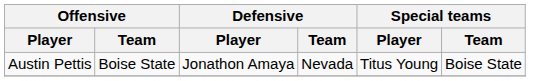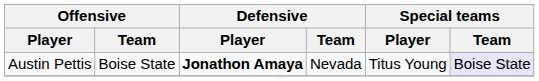Austin Pettis | Defensive / Player: normal -> bold
Austin Pettis | Special teams / Team: no background -> lavender background
